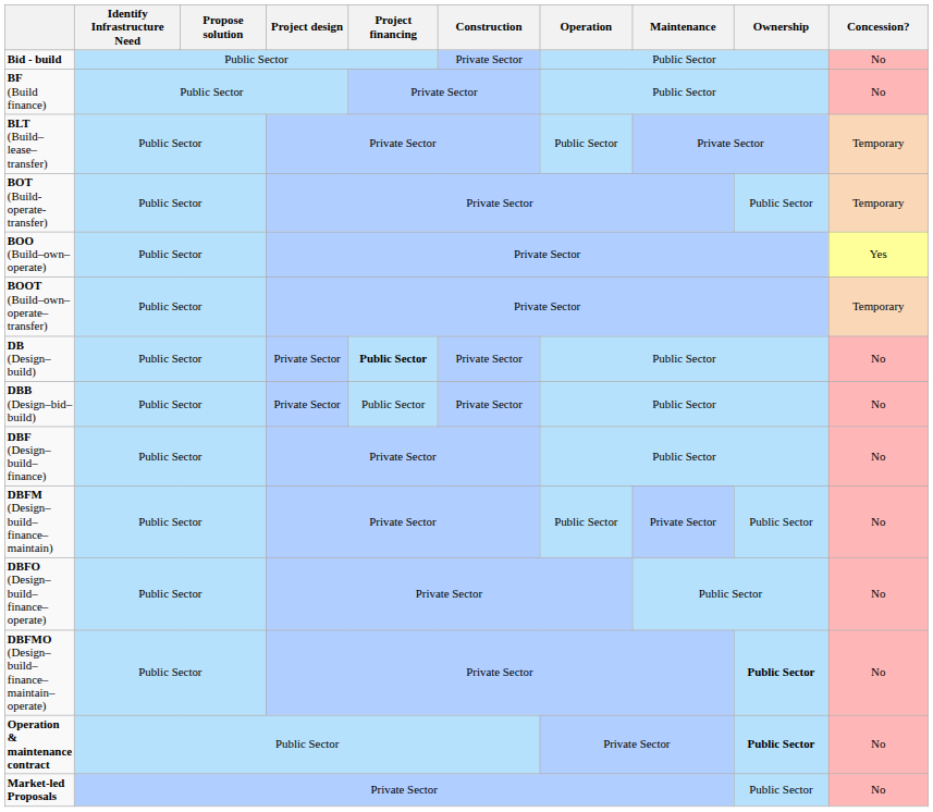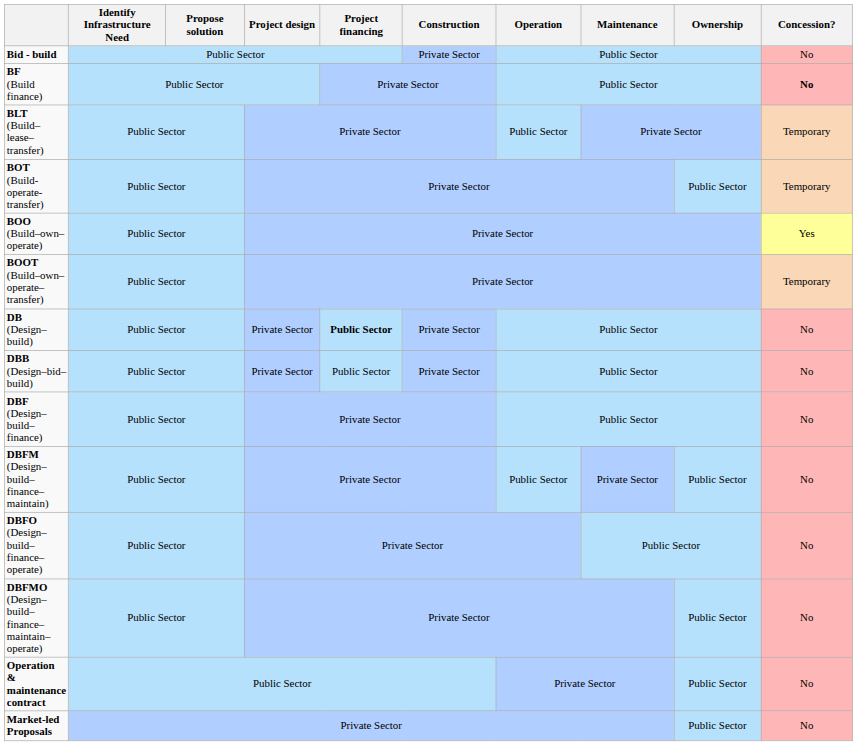BF (Build finance) | Concession?: normal -> bold
DBFMO (Design–build–finance–maintain–operate) | Ownership: bold -> normal
Operation & maintenance contract | Ownership: bold -> normal
